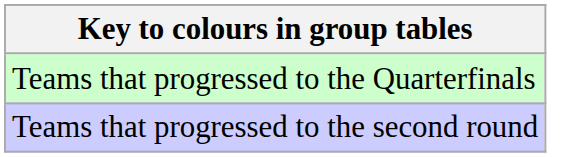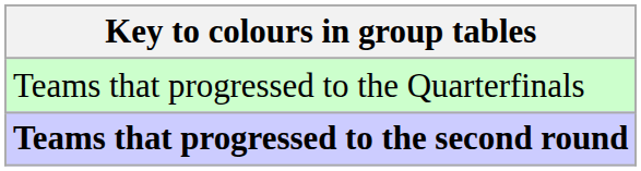row 3 | column 1: normal -> bold
